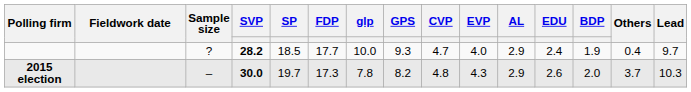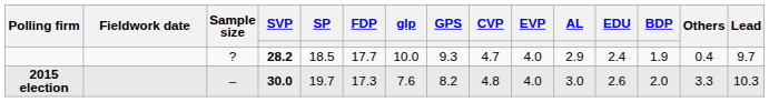2015 election | glp: 7.8 -> 7.6
2015 election | EVP: 4.3 -> 4.0
2015 election | AL: 2.9 -> 3.0
2015 election | Others: 3.7 -> 3.3
